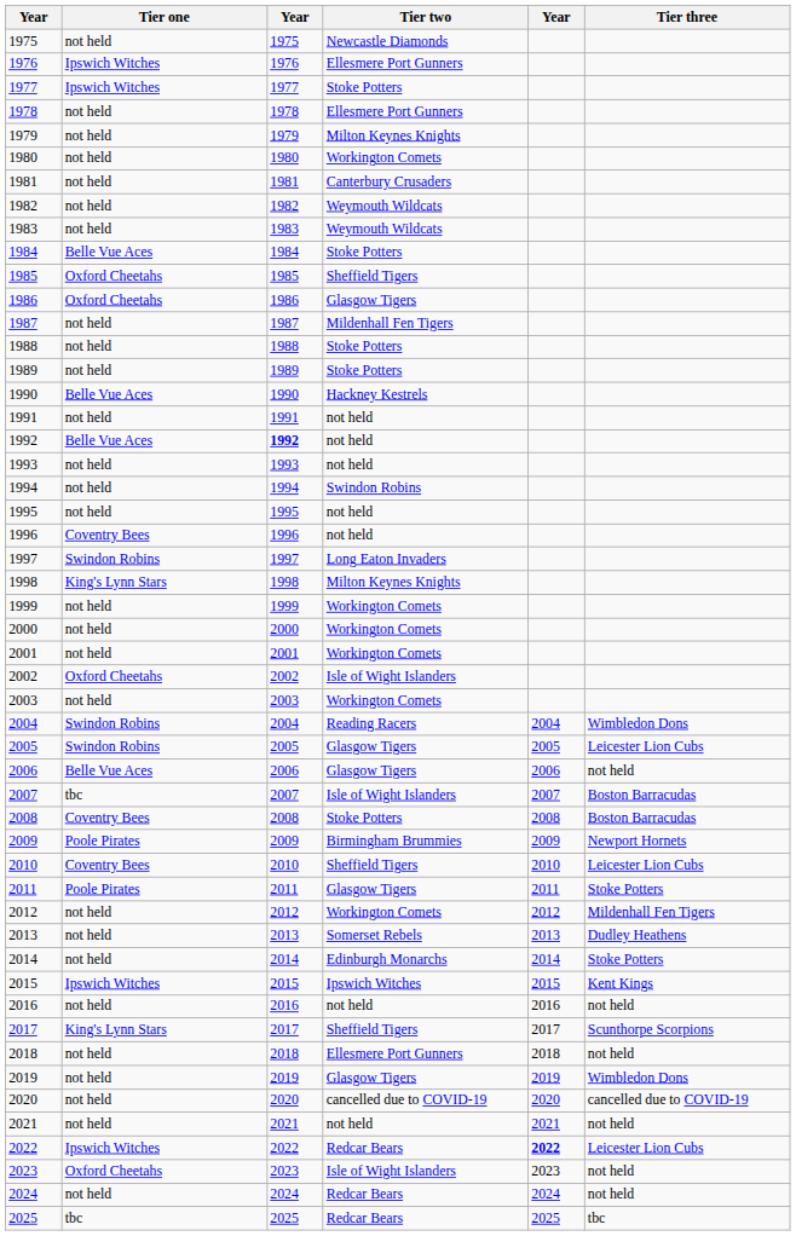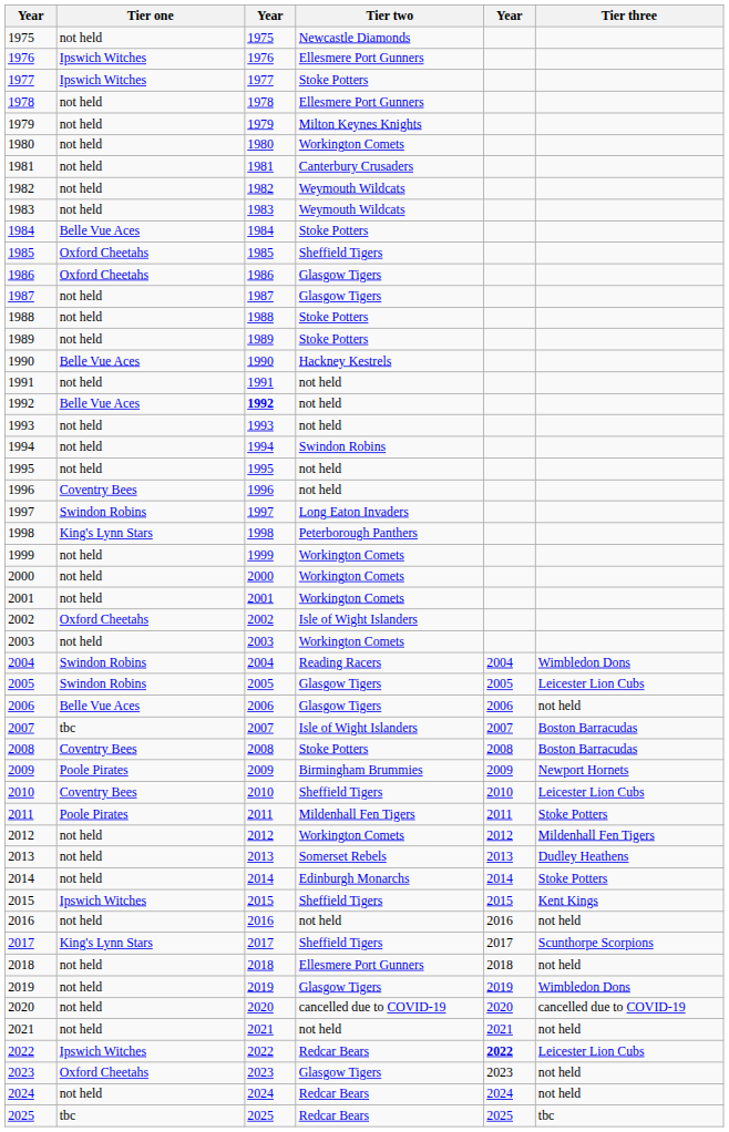row 14 | Tier two: Mildenhall Fen Tigers -> Glasgow Tigers
row 25 | Tier two: Milton Keynes Knights -> Peterborough Panthers
row 38 | Tier two: Glasgow Tigers -> Mildenhall Fen Tigers
row 42 | Tier two: Ipswich Witches -> Sheffield Tigers
row 50 | Tier two: Isle of Wight Islanders -> Glasgow Tigers
